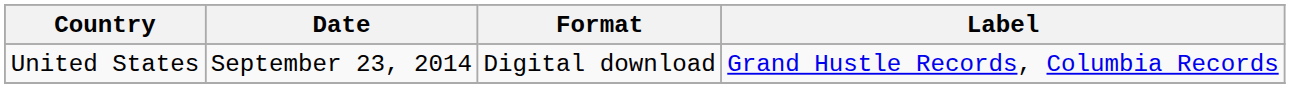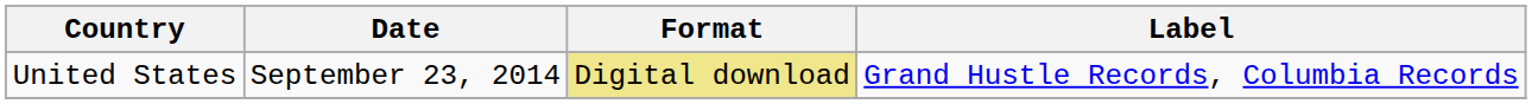United States | Format: no background -> khaki background
